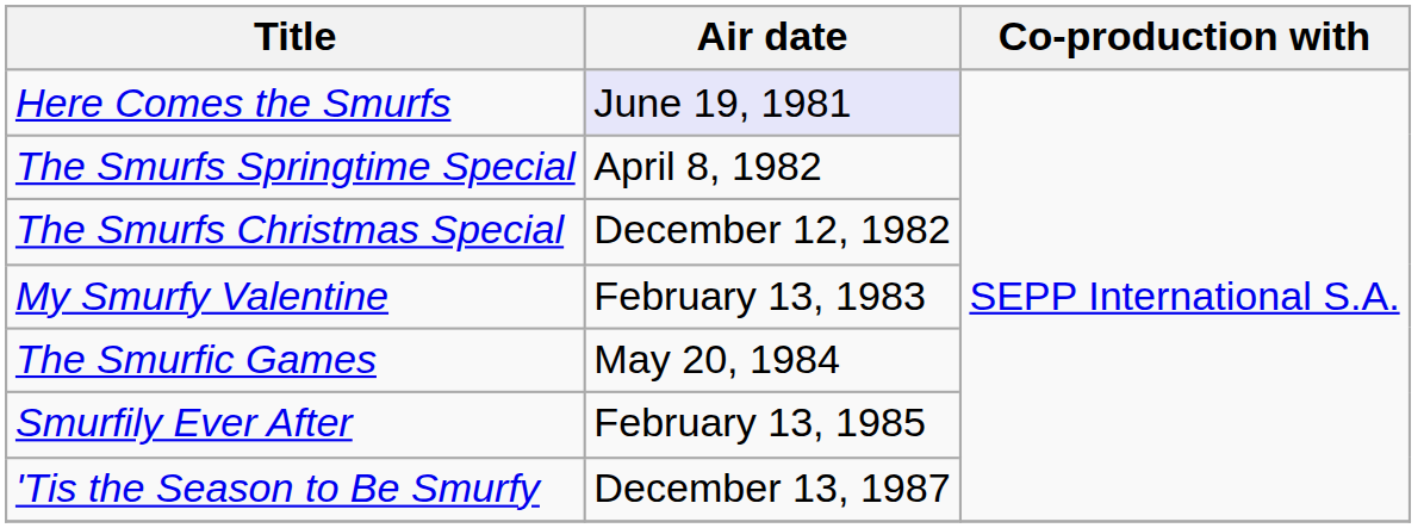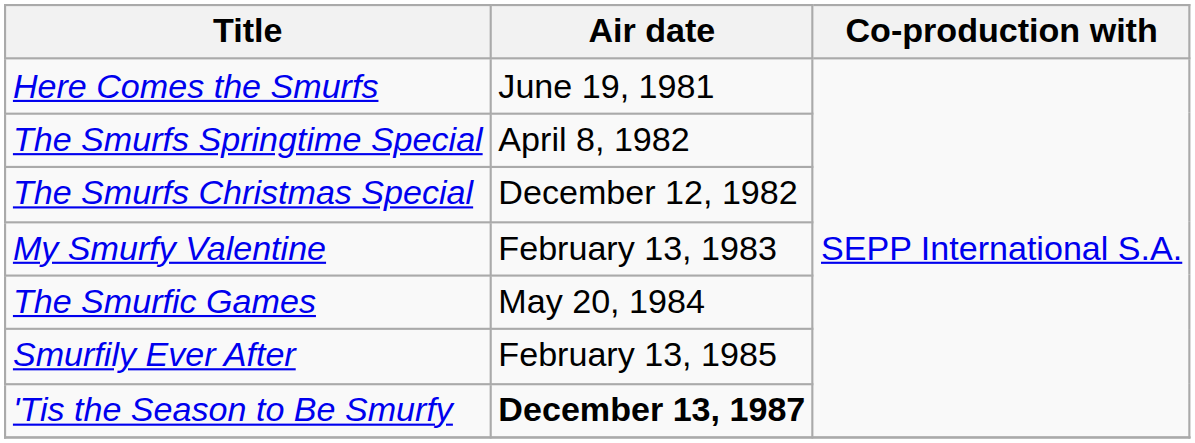Here Comes the Smurfs | Air date: lavender background -> no background
'Tis the Season to Be Smurfy | Air date: normal -> bold
